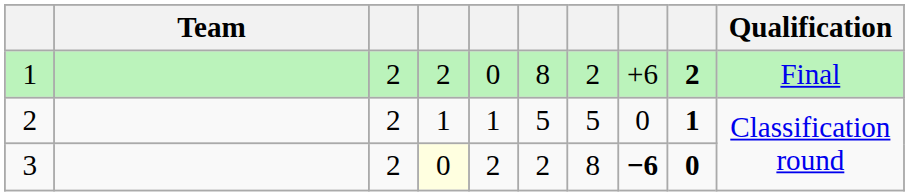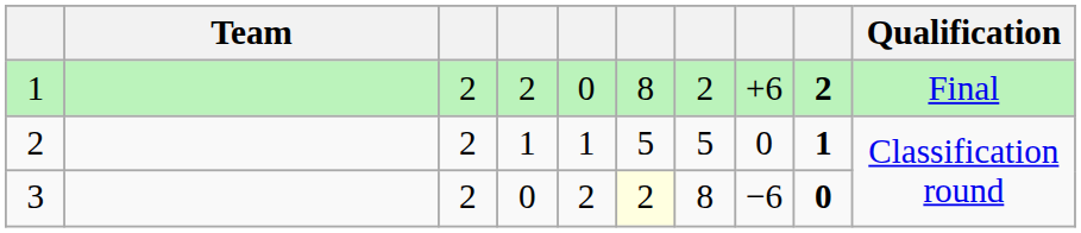3 | column 4: lightyellow background -> no background
3 | column 6: no background -> lightyellow background
3 | column 8: bold -> normal
